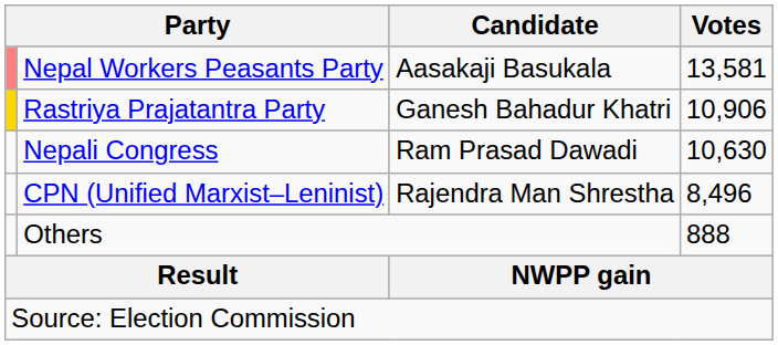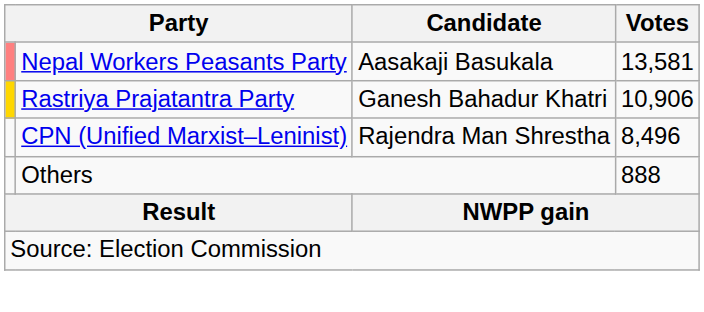- row: Nepali Congress | Ram Prasad Dawadi | 10,630
